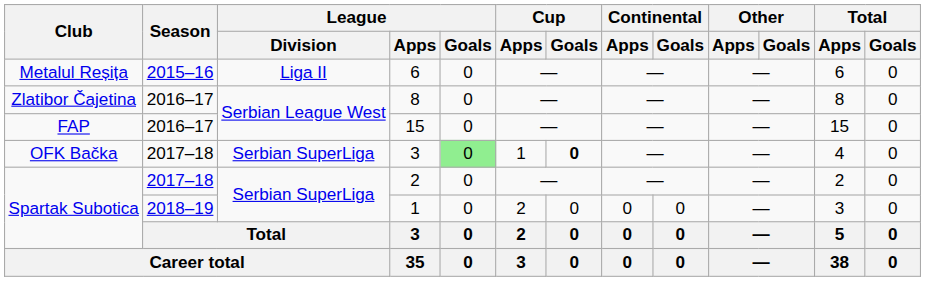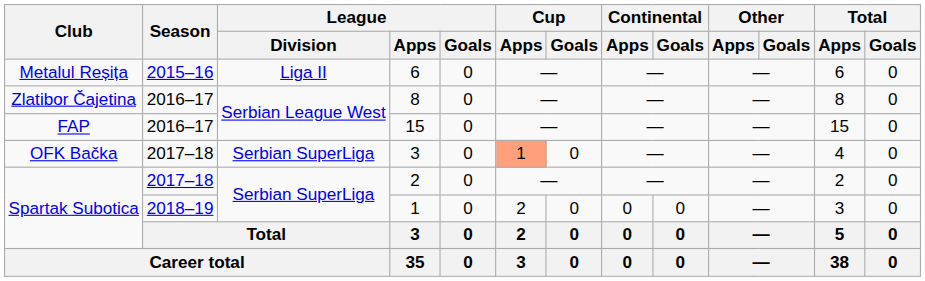OFK Bačka / 3 | League / Goals: lightgreen background -> no background
OFK Bačka / 3 | Cup / Apps: no background -> lightsalmon background
OFK Bačka / 3 | Cup / Goals: bold -> normal
